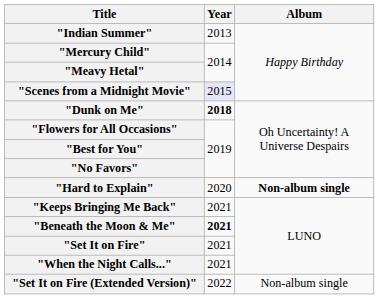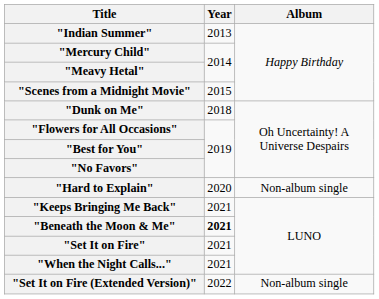"Scenes from a Midnight Movie" | Year: lavender background -> no background
"Dunk on Me" | Year: bold -> normal
"Hard to Explain" | Album: bold -> normal
